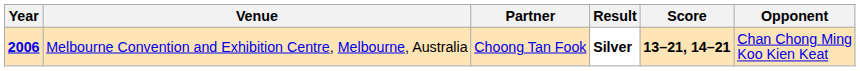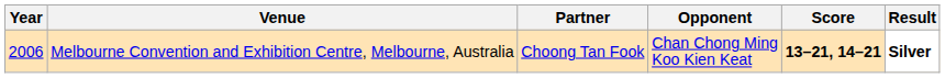columns swapped: Opponent <-> Result
row 2 | Year: bold -> normal
